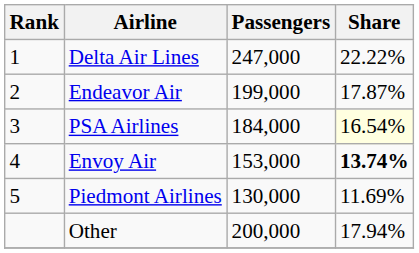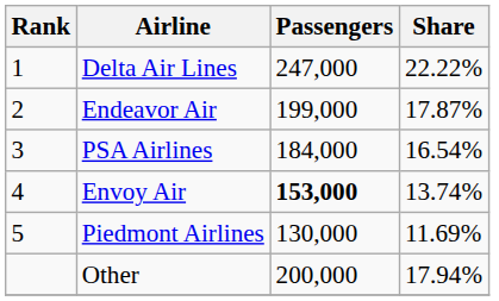PSA Airlines | Share: lightyellow background -> no background
Envoy Air | Passengers: normal -> bold
Envoy Air | Share: bold -> normal
